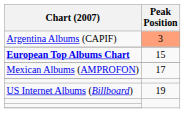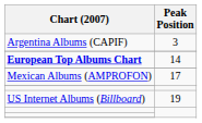row 2 | Peak Position: lightsalmon background -> no background
row 3 | Peak Position: 15 -> 14
